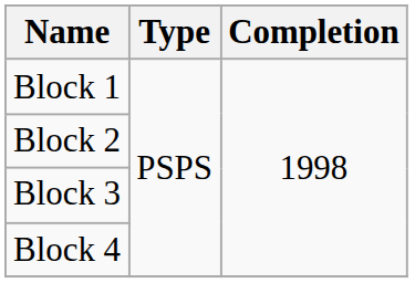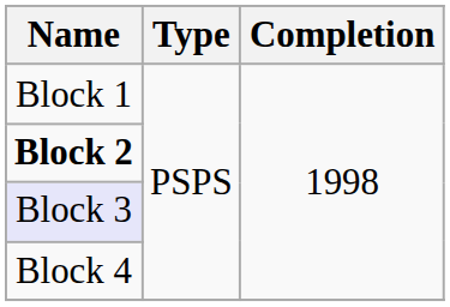Block 2 | Name: normal -> bold
Block 3 | Name: no background -> lavender background
